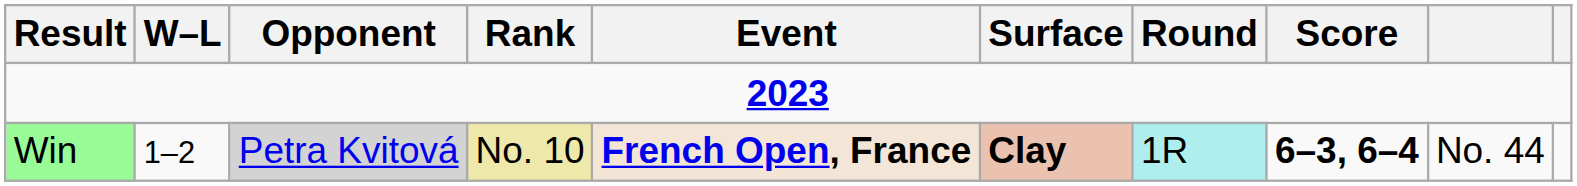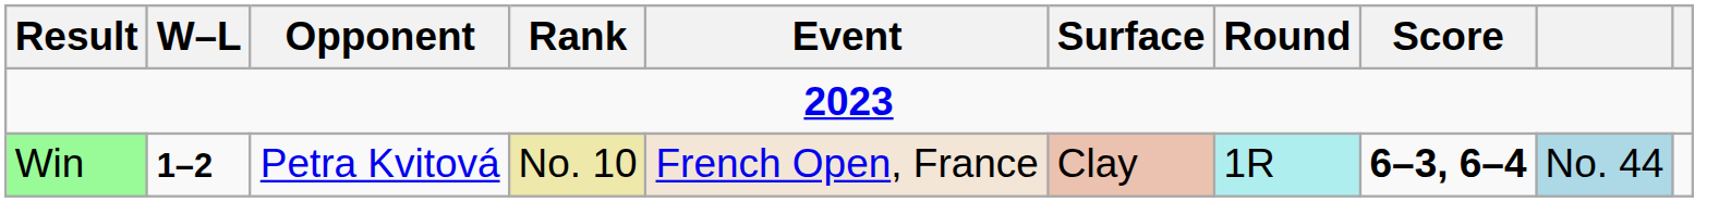Win | W–L: normal -> bold
Win | Opponent: lightgrey background -> no background
Win | Event: bold -> normal
Win | Surface: bold -> normal
Win | column 9: no background -> lightblue background
